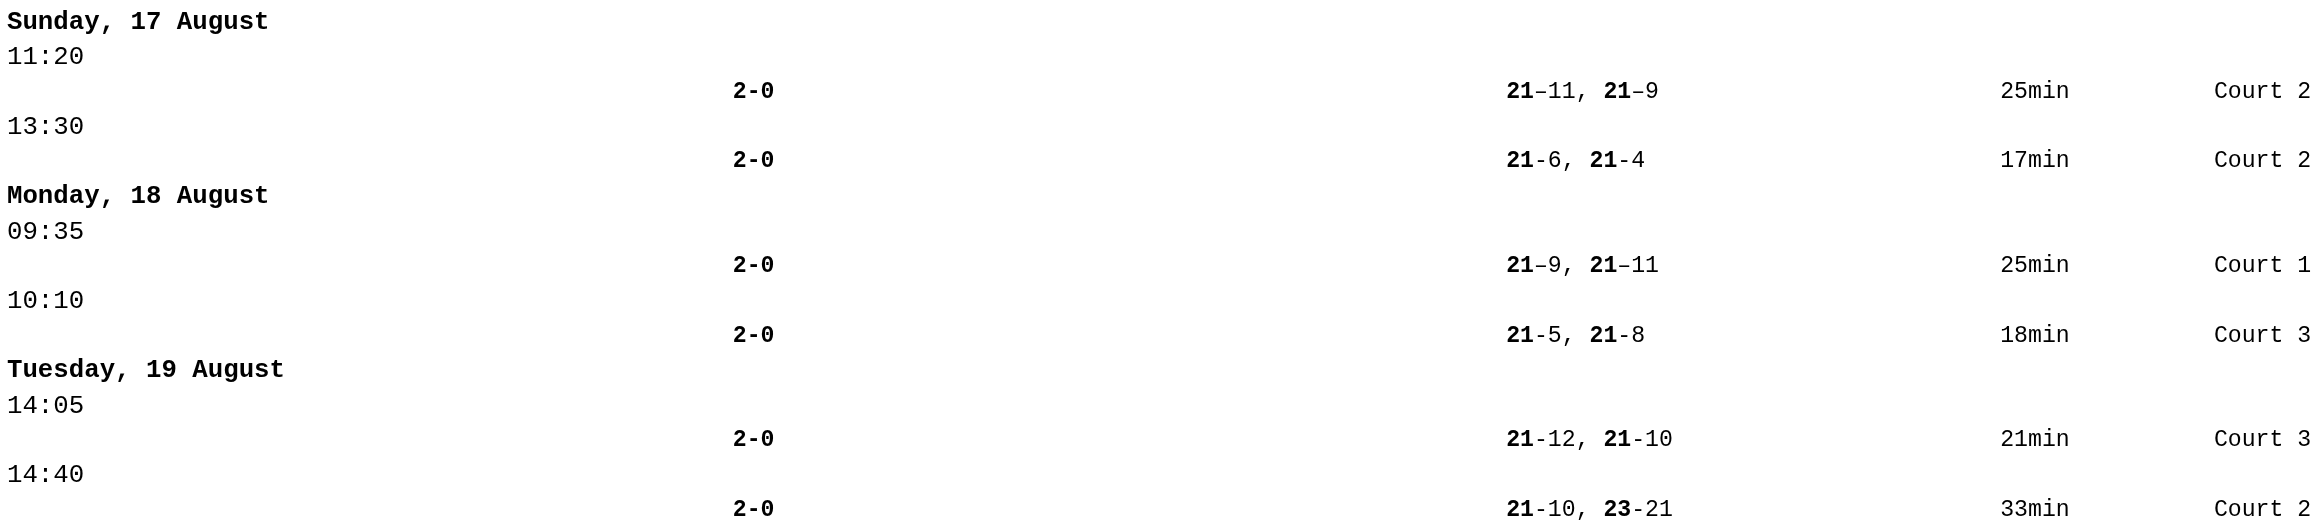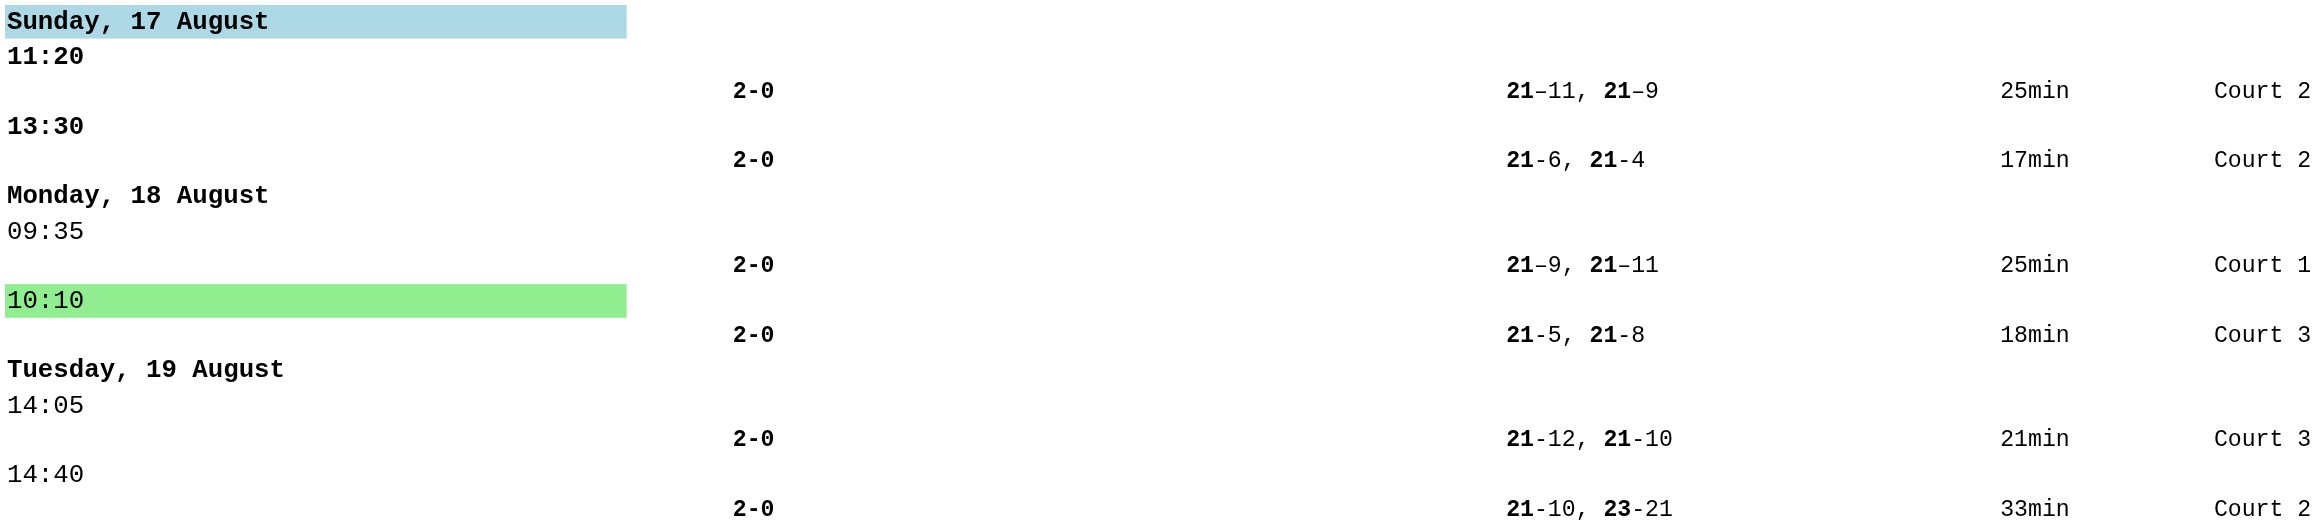Sunday, 17 August | column 1: no background -> lightblue background
11:20 | column 1: normal -> bold
13:30 | column 1: normal -> bold
10:10 | column 1: no background -> lightgreen background
